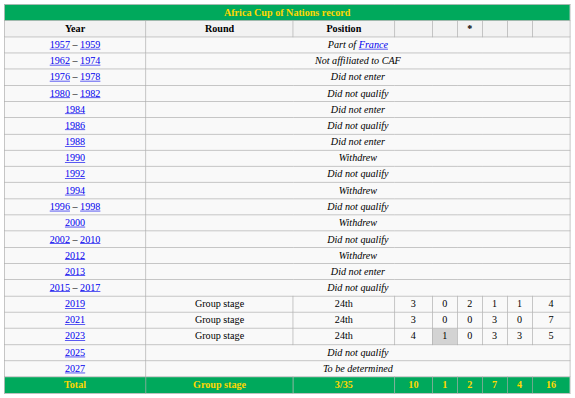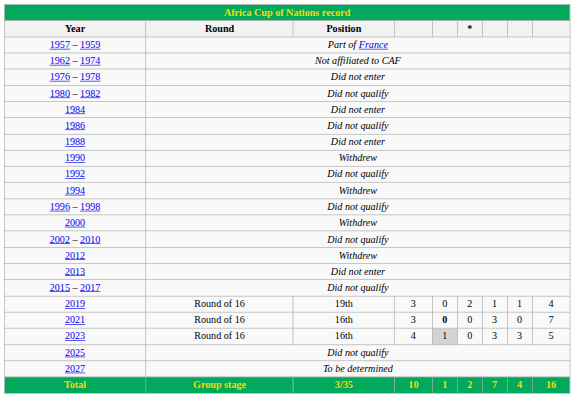2019 | Round: Group stage -> Round of 16
2019 | Position: 24th -> 19th
2021 | Round: Group stage -> Round of 16
2021 | Position: 24th -> 16th
2021 | column 5: normal -> bold
2023 | Round: Group stage -> Round of 16
2023 | Position: 24th -> 16th
